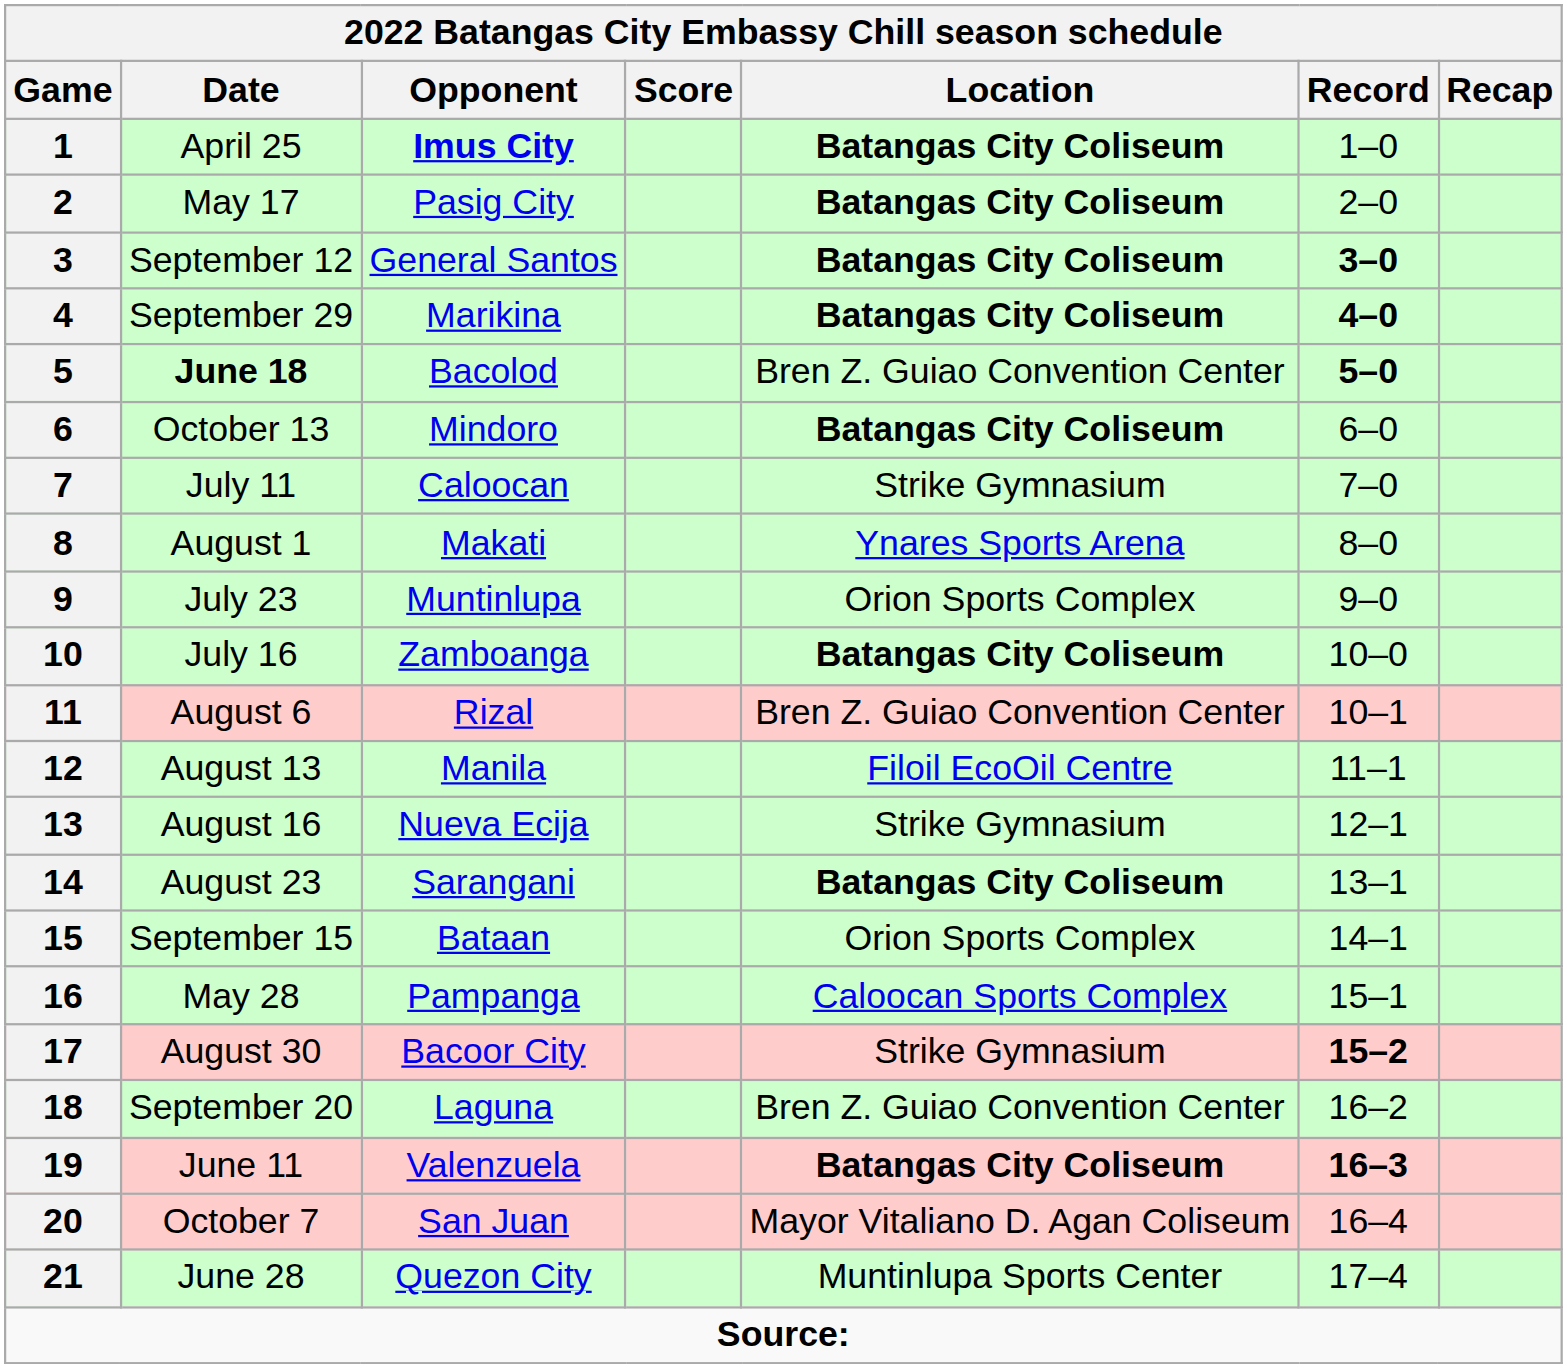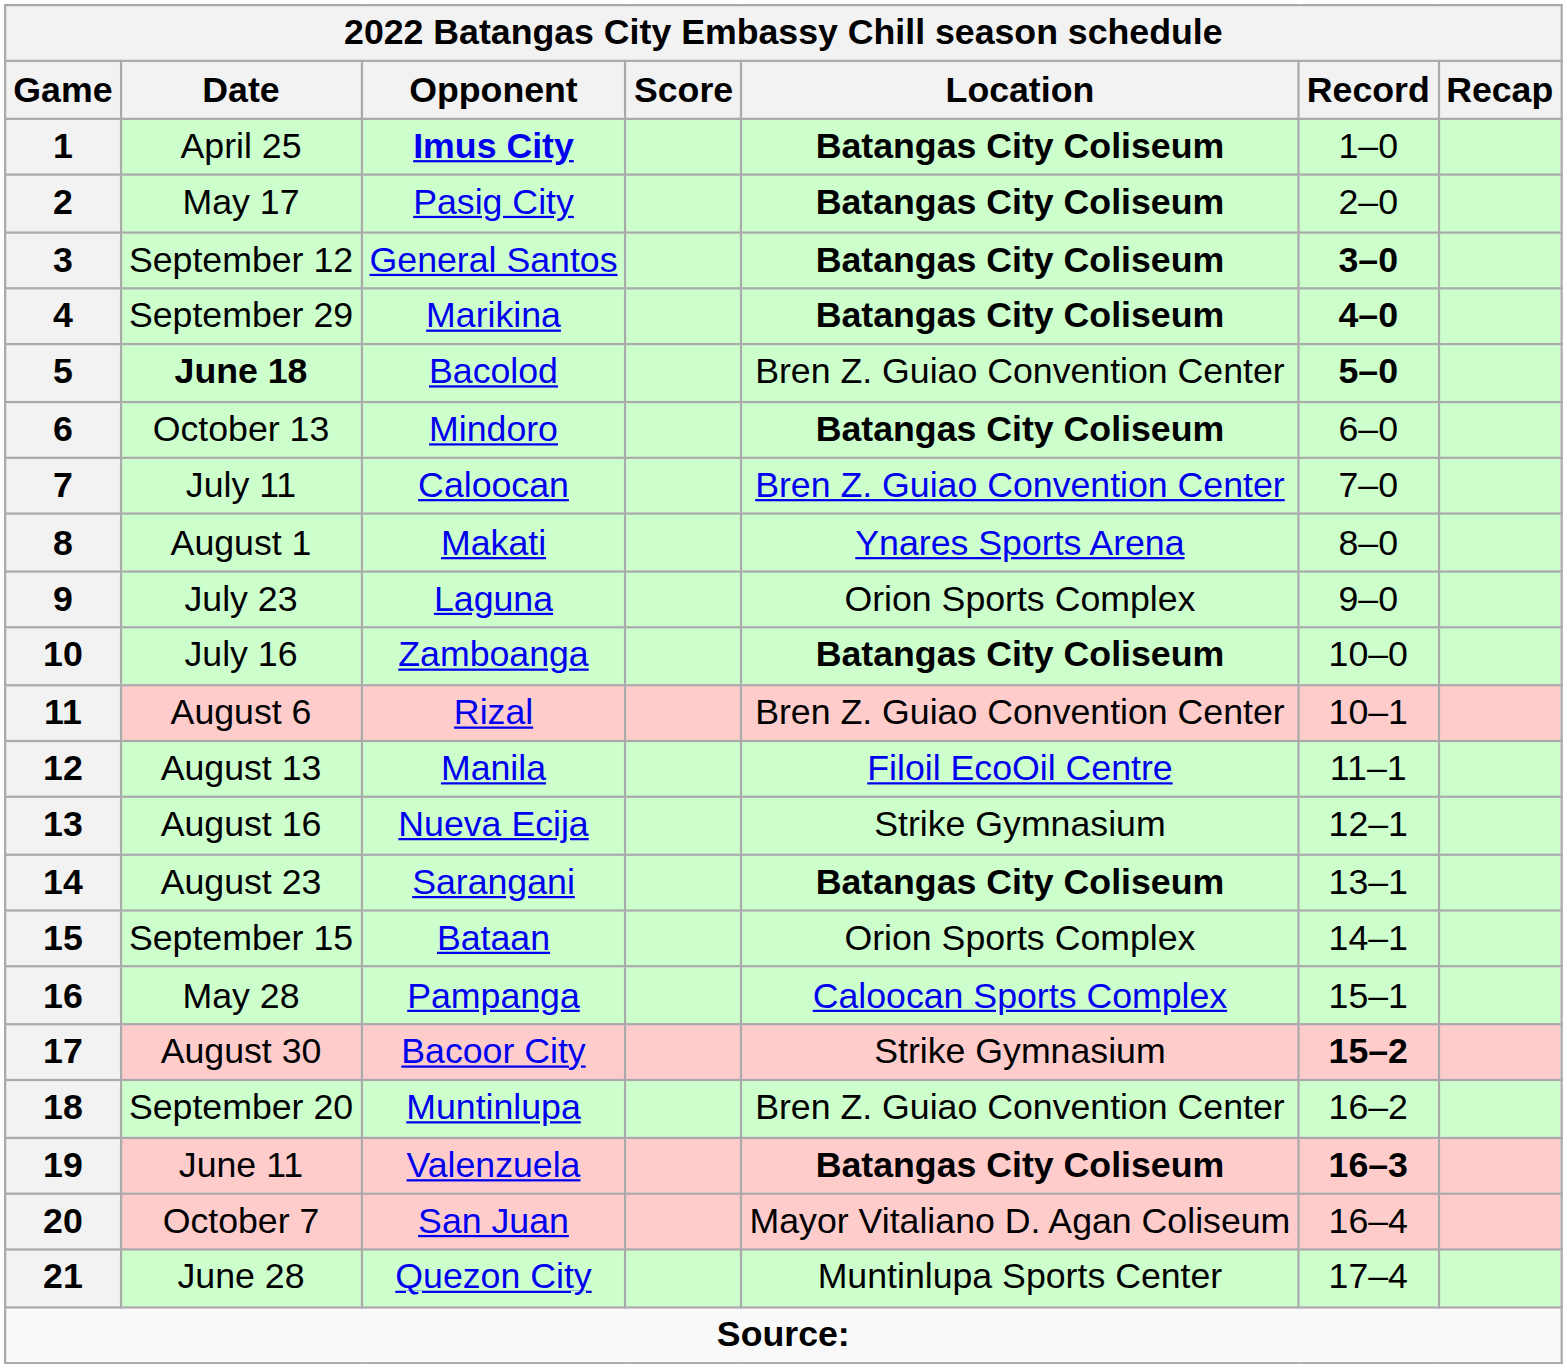7 | Location: Strike Gymnasium -> Bren Z. Guiao Convention Center
9 | Opponent: Muntinlupa -> Laguna
18 | Opponent: Laguna -> Muntinlupa
